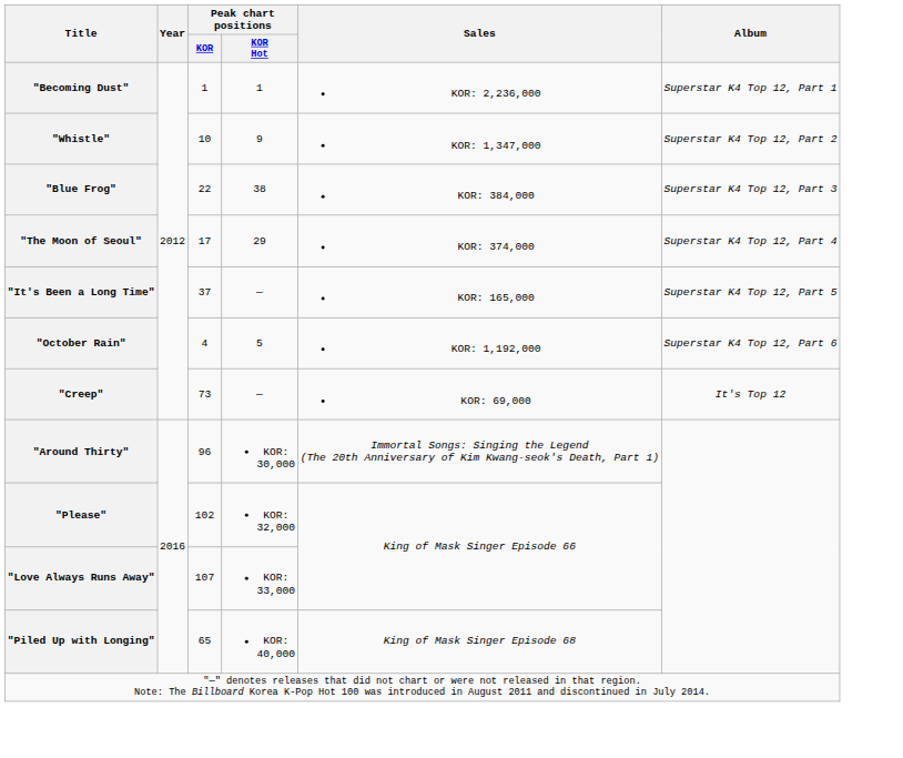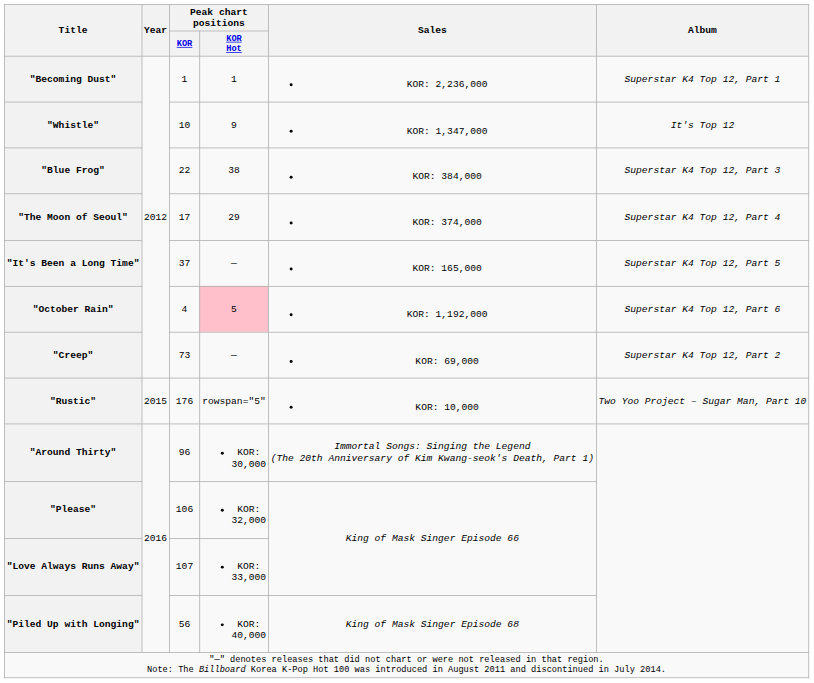"Whistle" | Album: Superstar K4 Top 12, Part 2 -> It's Top 12
"October Rain" | Peak chart positions / KOR Hot: no background -> pink background
"Creep" | Album: It's Top 12 -> Superstar K4 Top 12, Part 2
+ row: "Rustic" | 2015 | 176 | rowspan="5" | KOR: 10,000 | Two Yoo Project – Sugar Man, Part 10
"Please" | Peak chart positions / KOR: 102 -> 106
"Piled Up with Longing" | Peak chart positions / KOR: 65 -> 56
